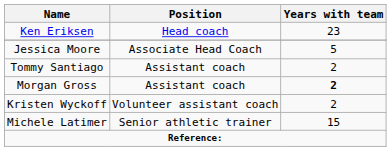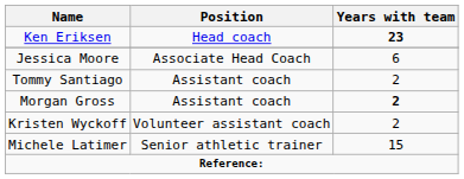Ken Eriksen | Years with team: normal -> bold
Jessica Moore | Years with team: 5 -> 6
